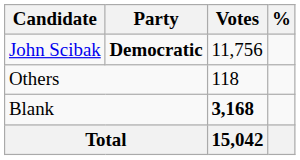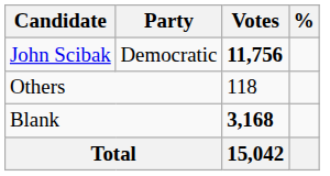John Scibak | Party: bold -> normal
John Scibak | Votes: normal -> bold
